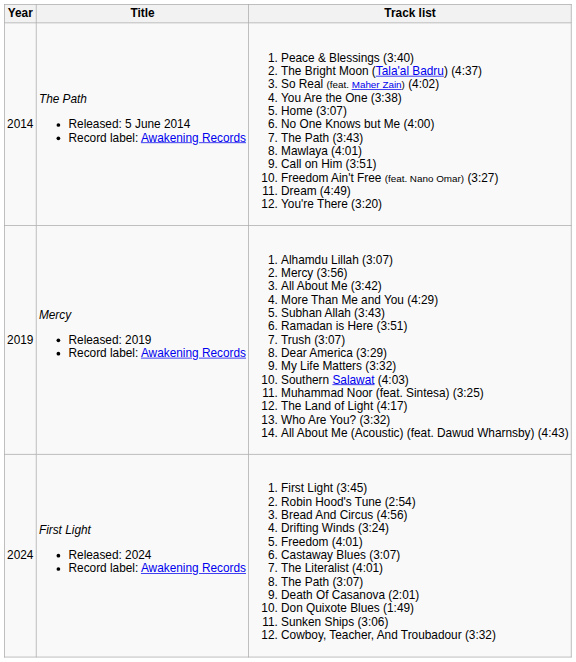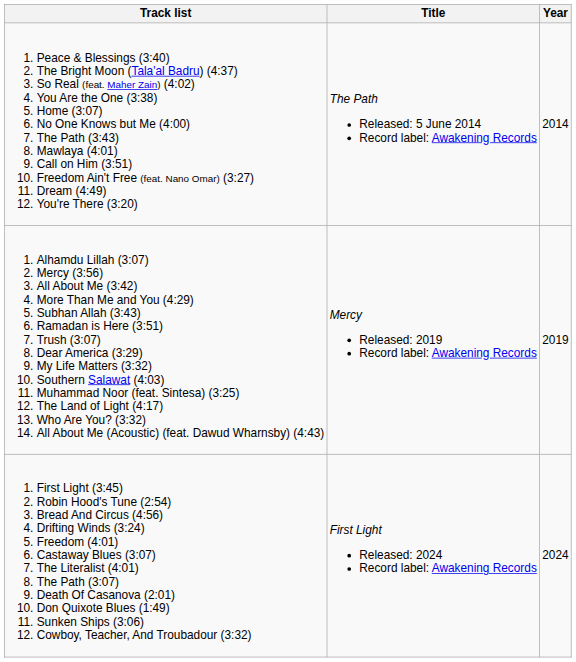columns swapped: Year <-> Track list
